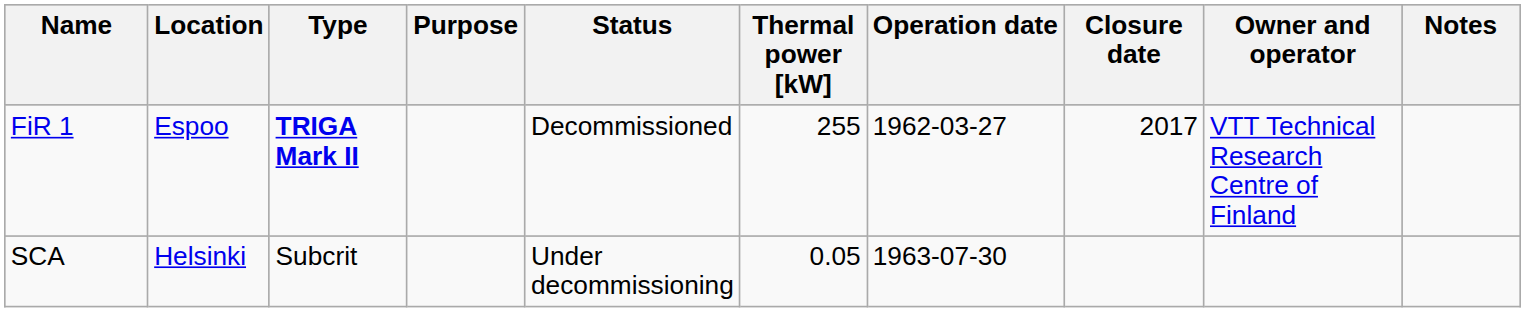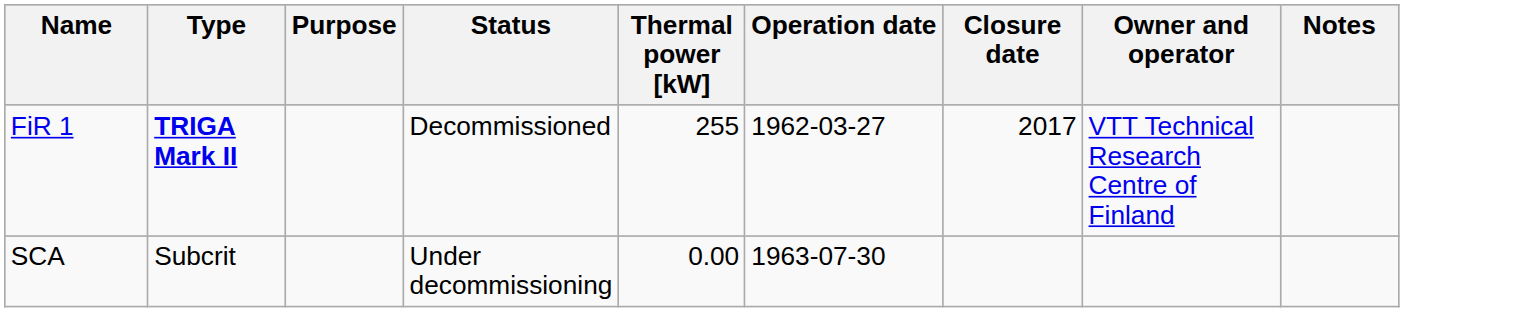- column: Location | Espoo | Helsinki
SCA | Thermal power [kW]: 0.05 -> 0.00
